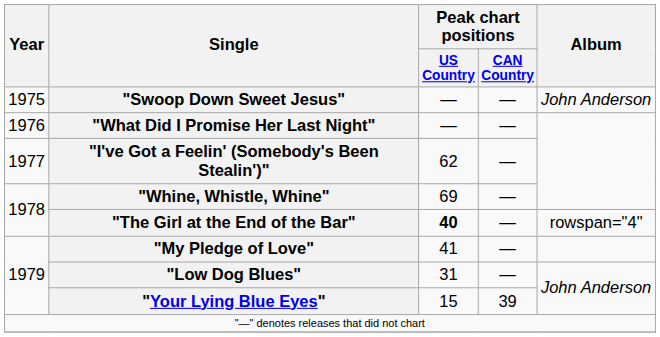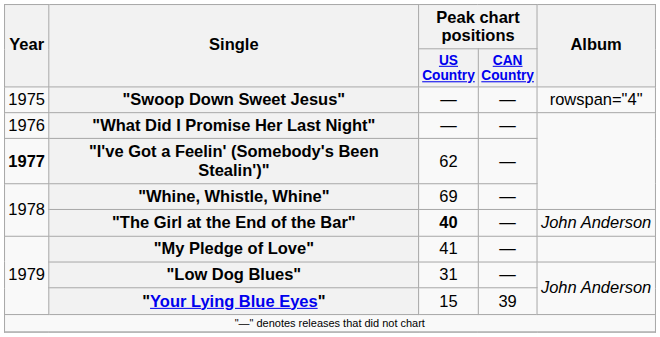"Swoop Down Sweet Jesus" | Album: John Anderson -> rowspan="4"
"I've Got a Feelin' (Somebody's Been Stealin')" | Year: normal -> bold
"The Girl at the End of the Bar" | Album: rowspan="4" -> John Anderson
